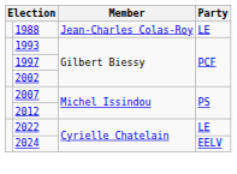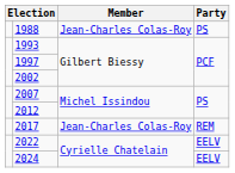1988 | Party: LE -> PS
+ row: 2017 | Jean-Charles Colas-Roy | REM
2022 | Party: LE -> EELV
